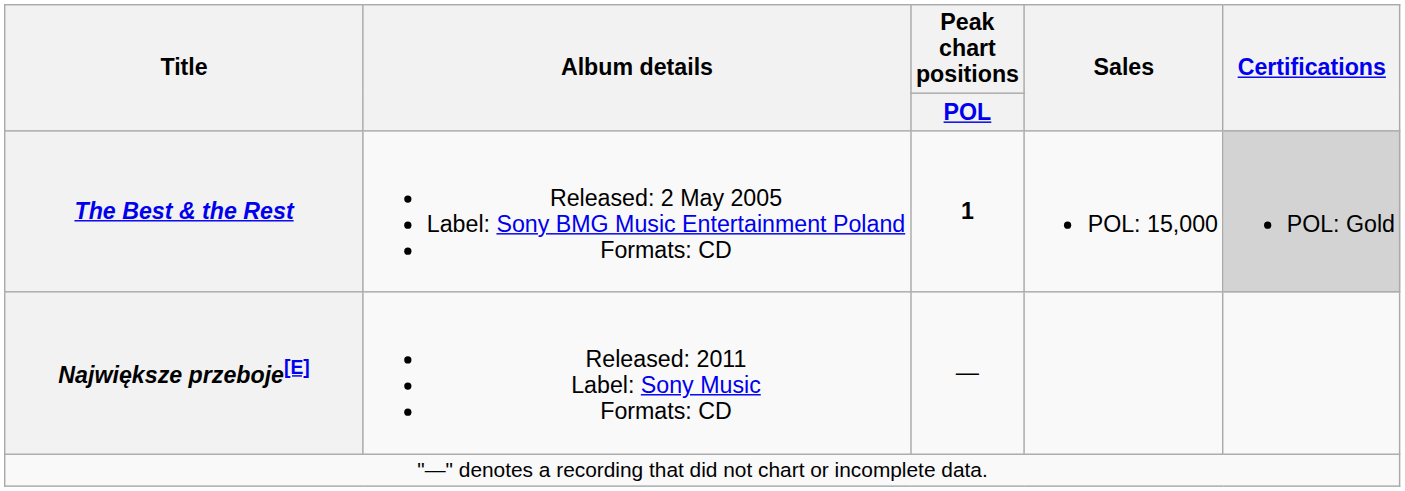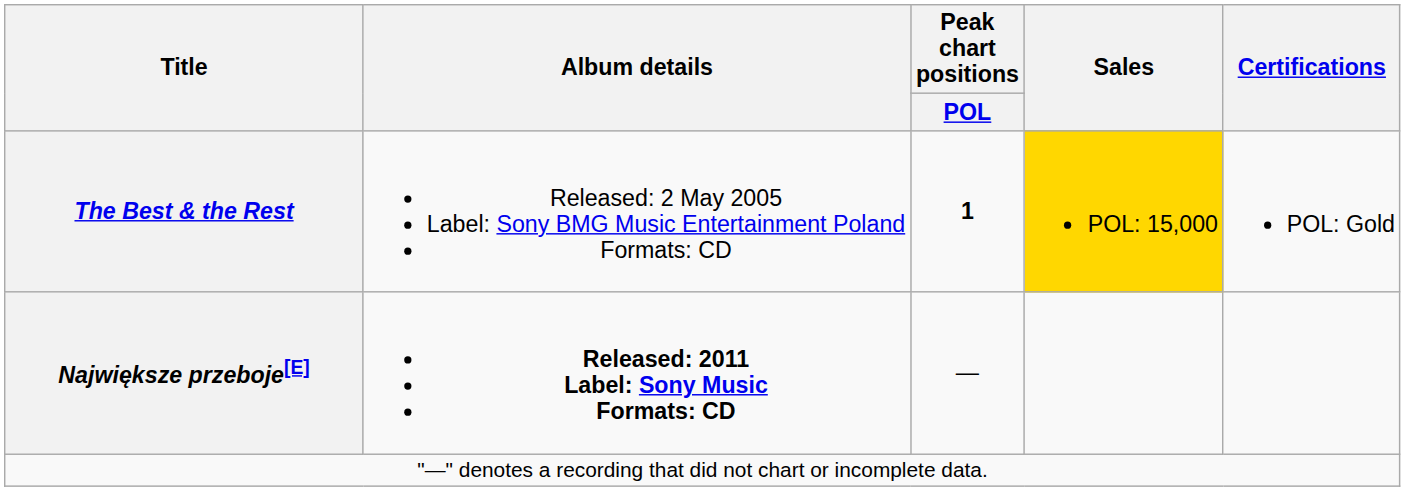The Best & the Rest | Sales: no background -> gold background
The Best & the Rest | Certifications: lightgrey background -> no background
Największe przeboje[E] | Album details: normal -> bold
